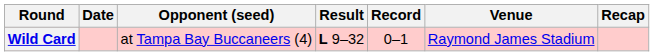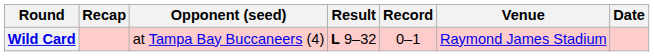columns swapped: Date <-> Recap
